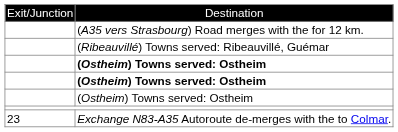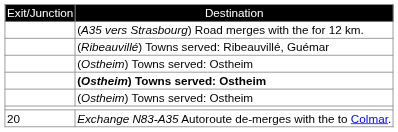row 4 | column 2: bold -> normal
row 8 | column 1: 23 -> 20
